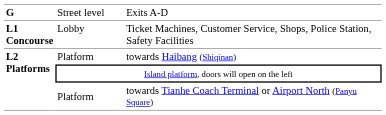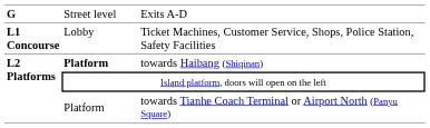towards Haibang (Shiqinan) | column 2: normal -> bold
